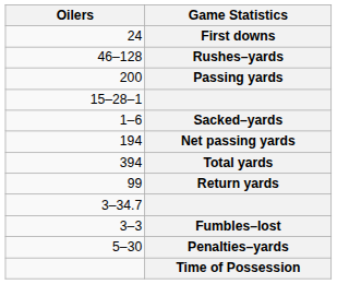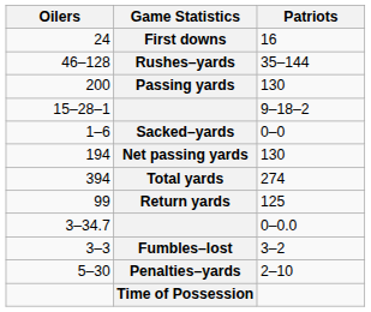+ column: Patriots | 16 | 35–144 | 130 | 9–18–2 | 0–0 | 130 | 274 | 125 | 0–0.0 | 3–2 | 2–10
